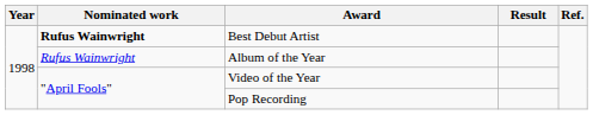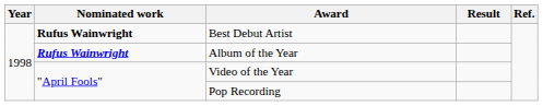Album of the Year | Nominated work: normal -> bold
